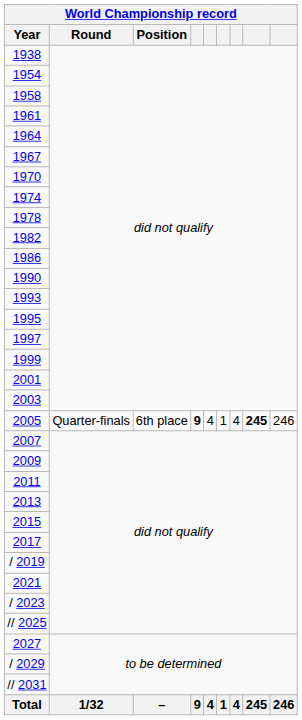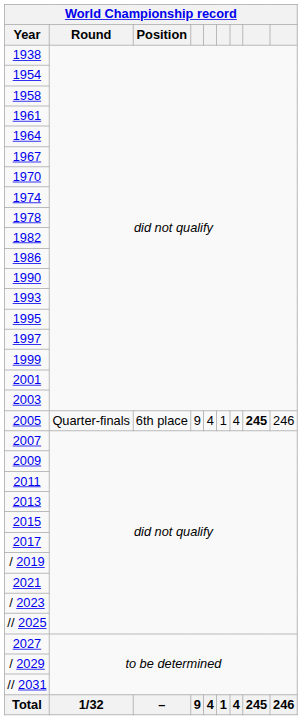2005 | column 4: bold -> normal
